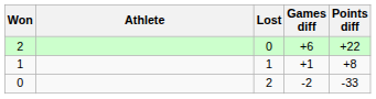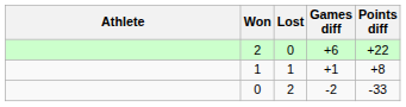columns swapped: Athlete <-> Won
